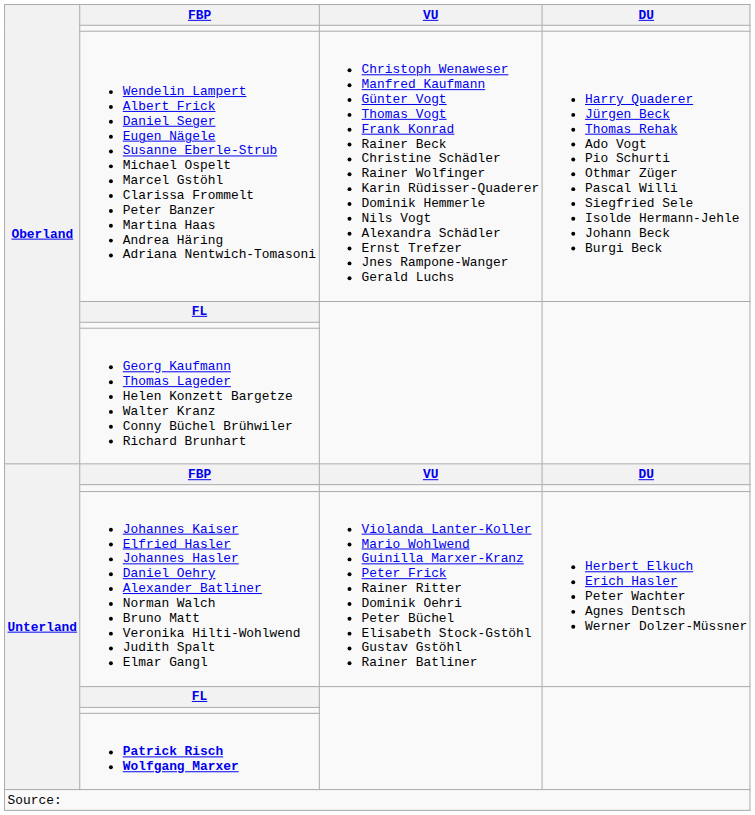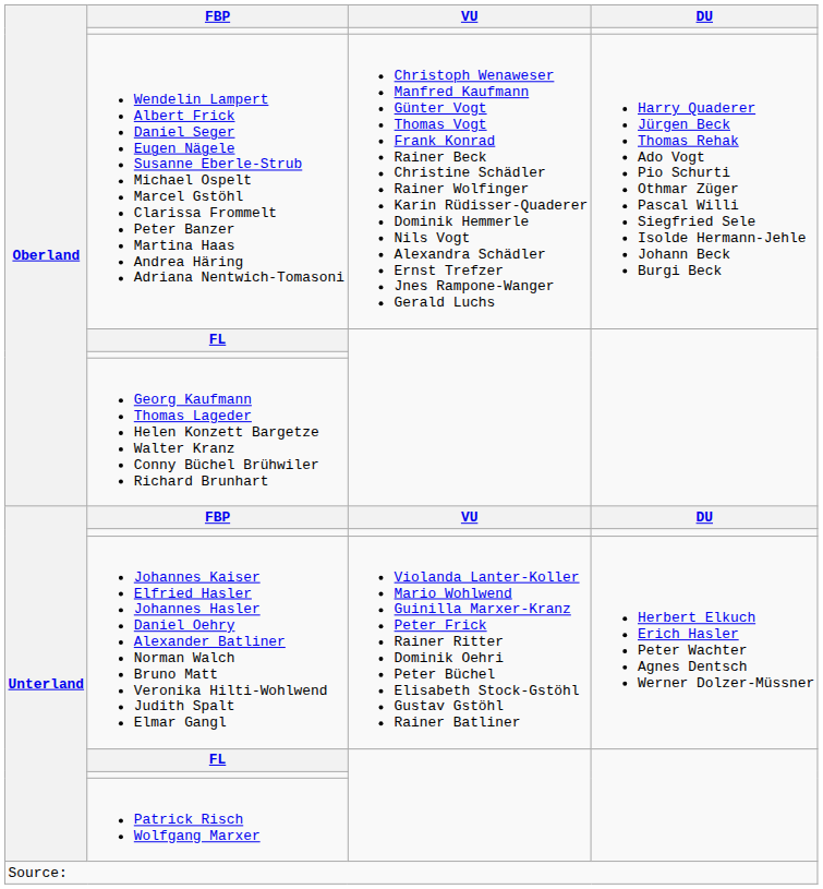Patrick Risch Wolfgang Marxer | FBP: bold -> normal
